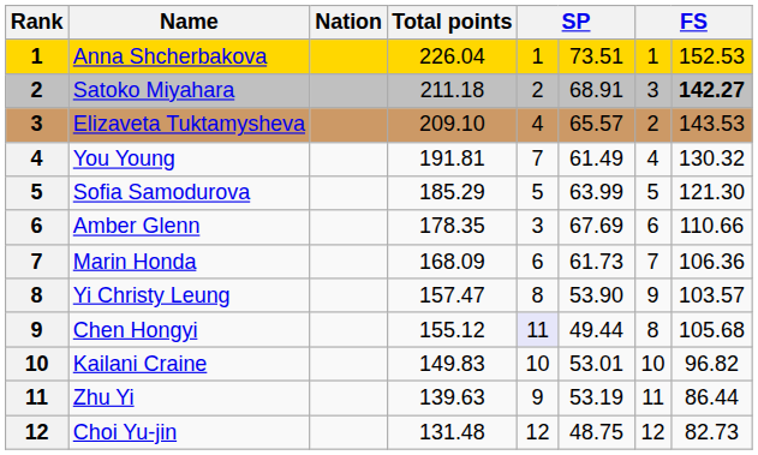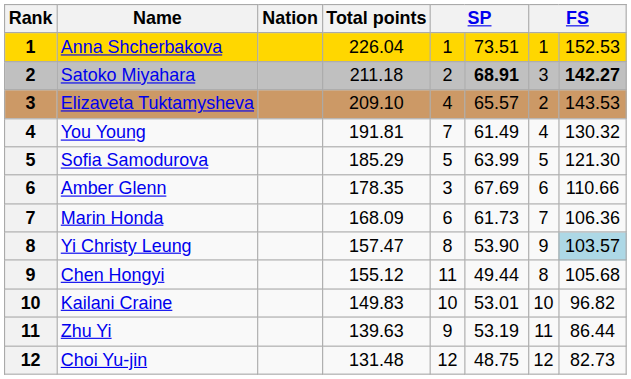Satoko Miyahara | column 6: normal -> bold
Yi Christy Leung | column 8: no background -> lightblue background
Chen Hongyi | column 5: lavender background -> no background
